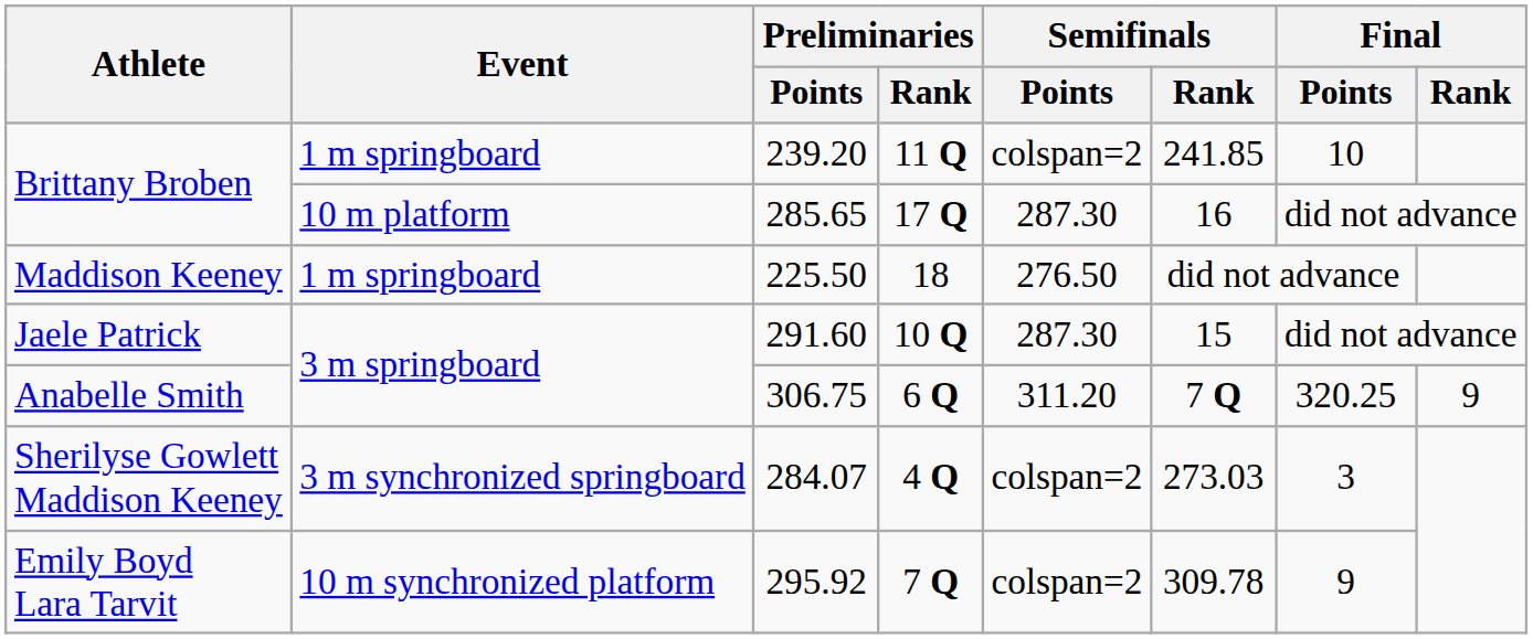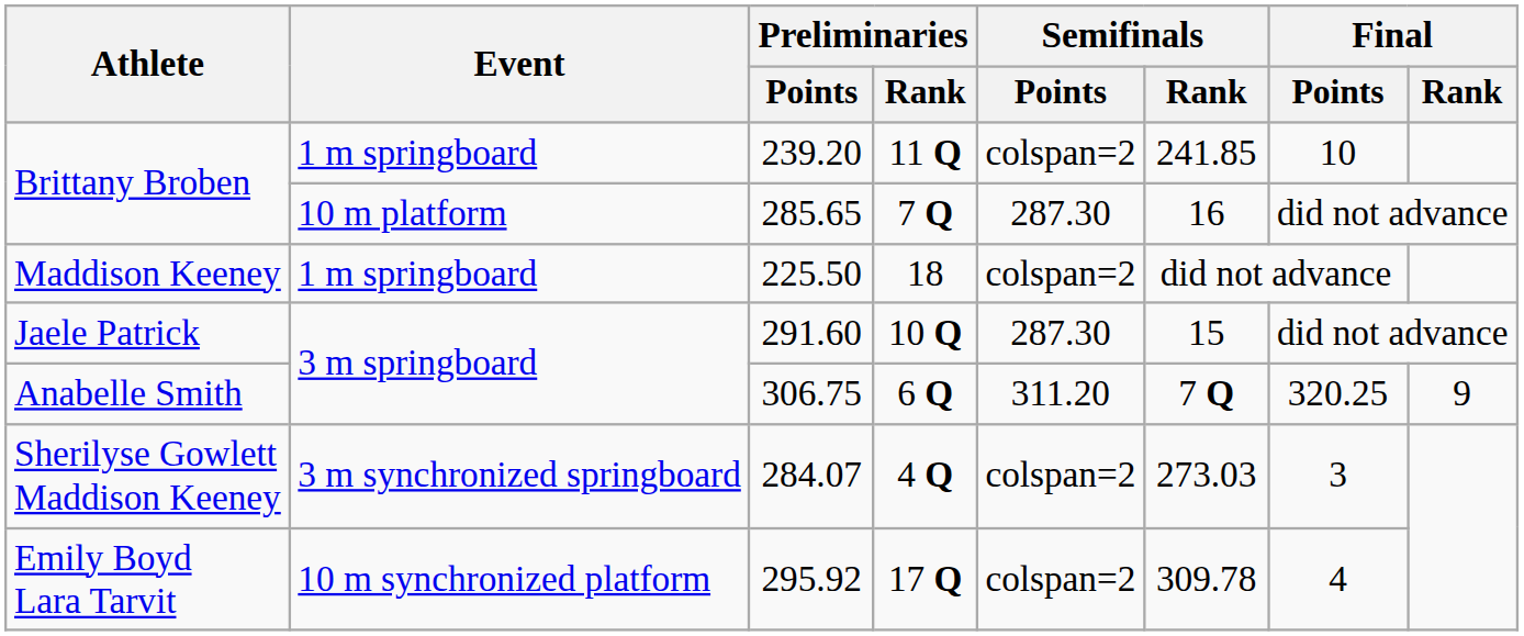285.65 | Preliminaries / Rank: 17 Q -> 7 Q
225.50 | Semifinals / Points: 276.50 -> colspan=2
295.92 | Preliminaries / Rank: 7 Q -> 17 Q
295.92 | Final / Points: 9 -> 4
